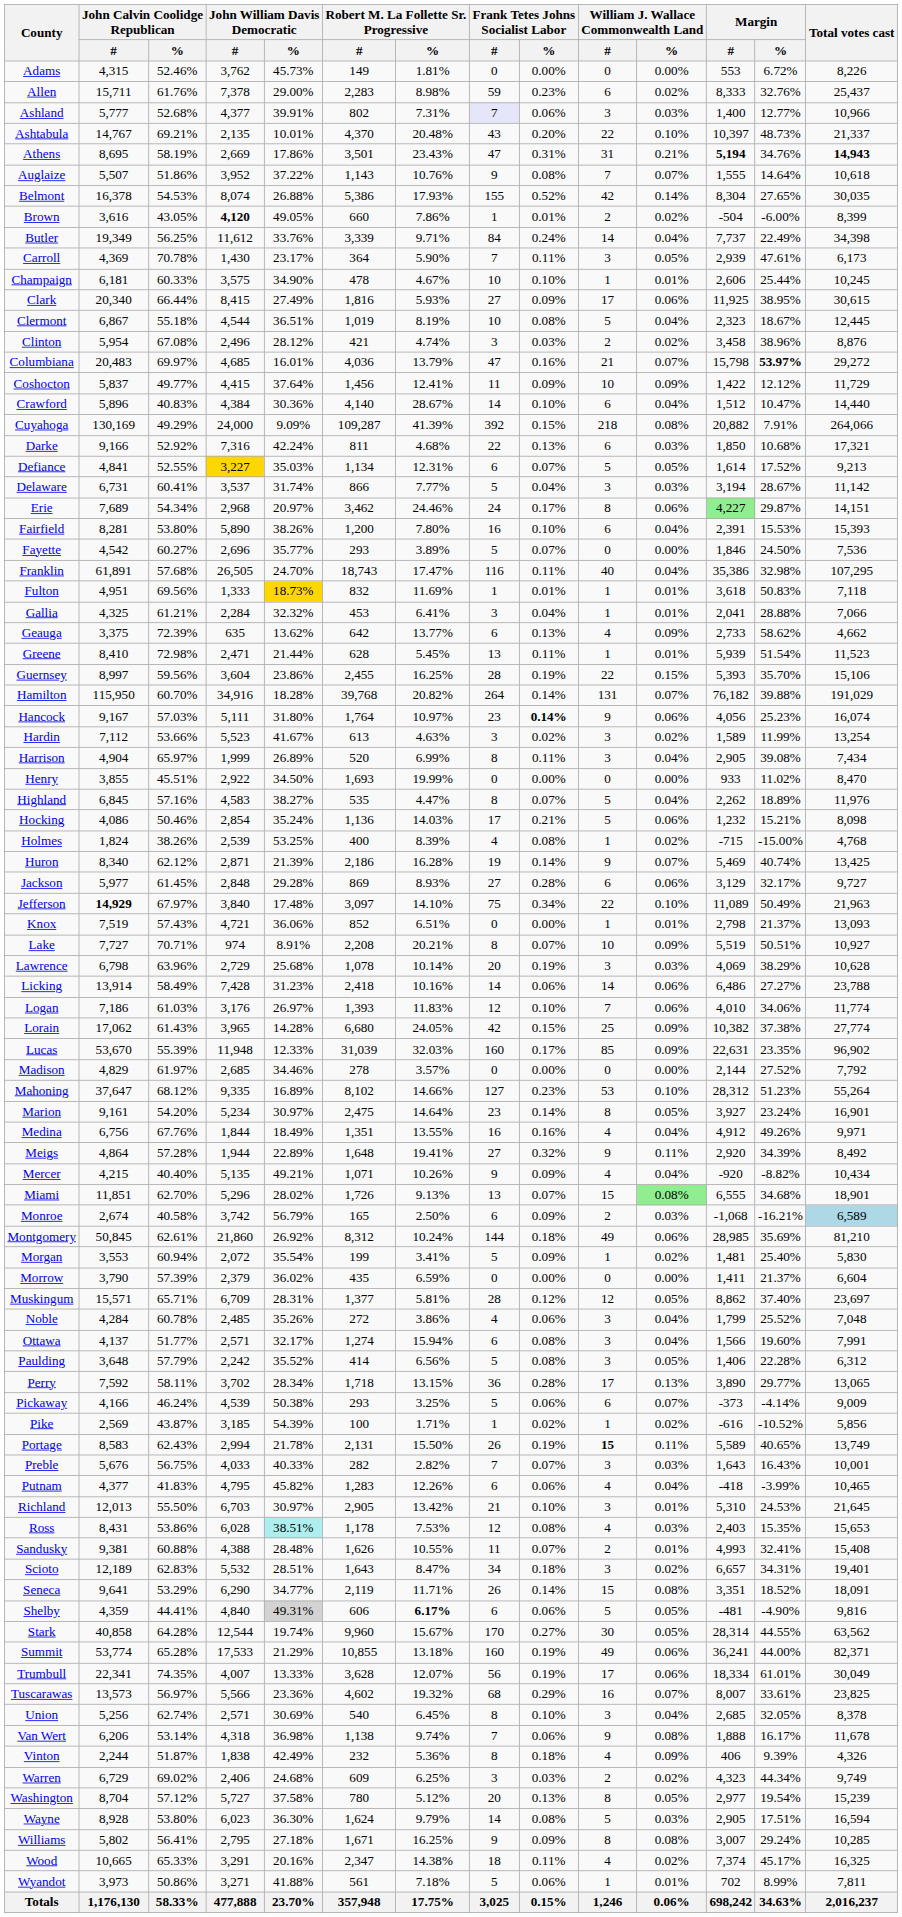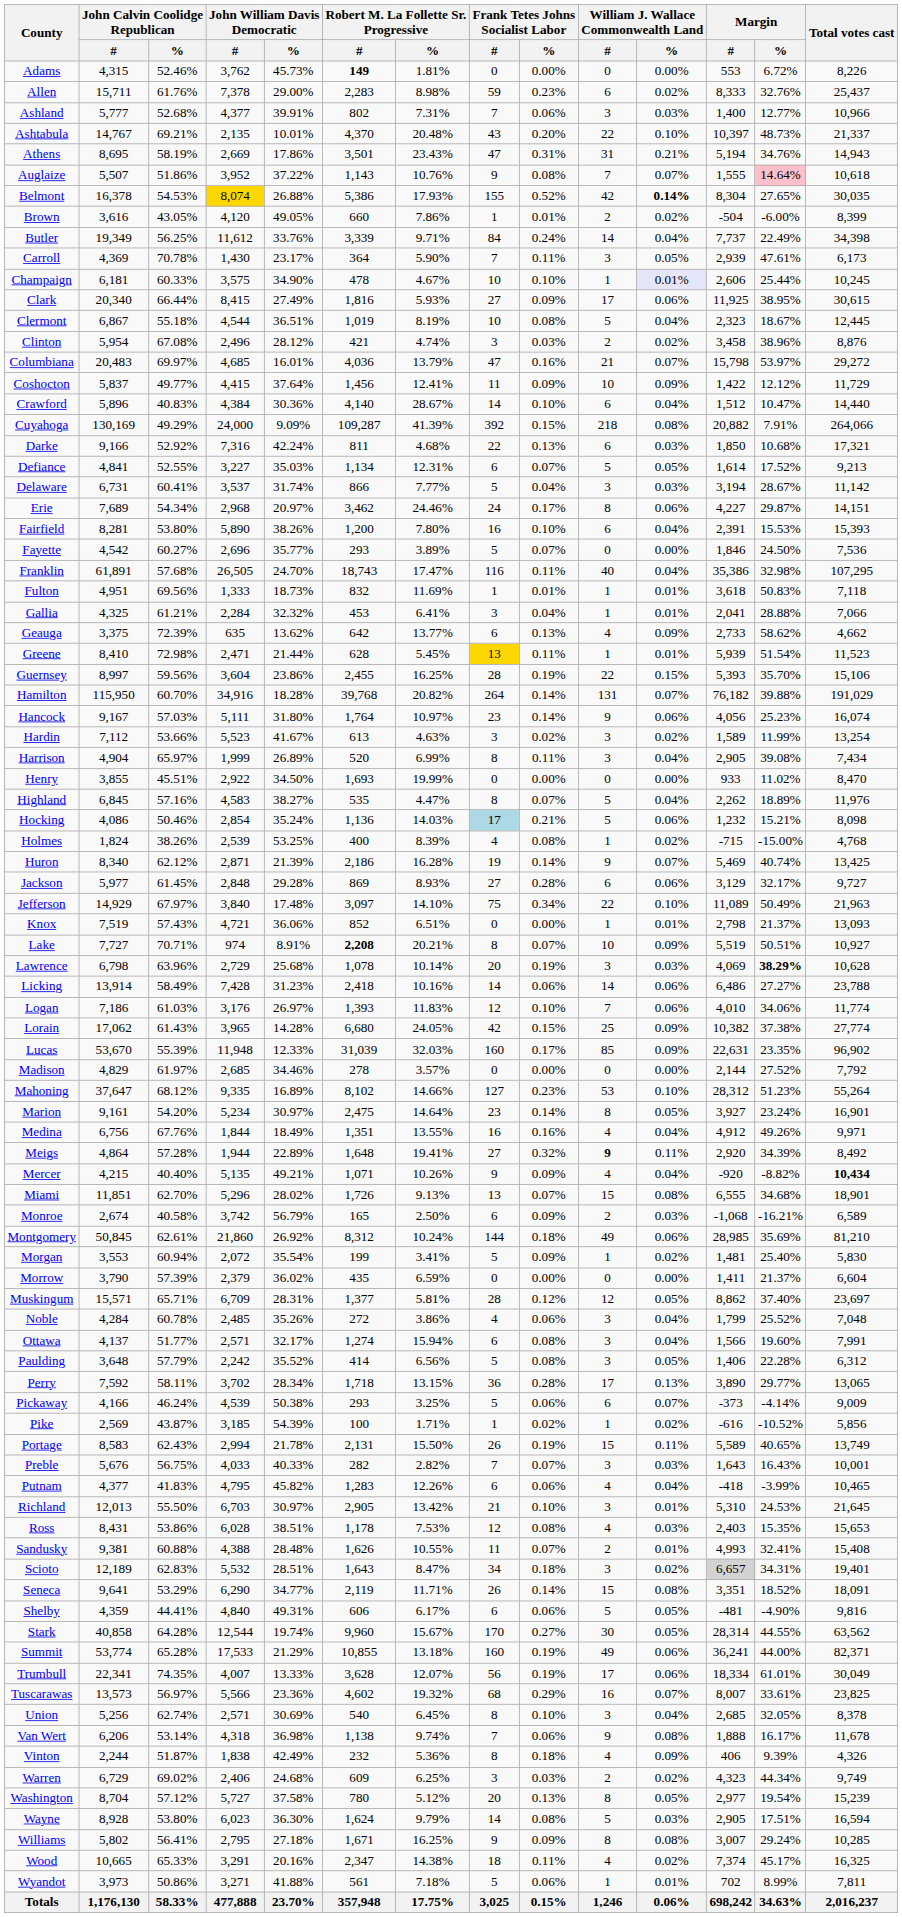Adams | Robert M. La Follette Sr. Progressive / #: normal -> bold
Ashland | Frank Tetes Johns Socialist Labor / #: lavender background -> no background
Athens | Margin / #: bold -> normal
Athens | Total votes cast: bold -> normal
Auglaize | Margin / %: no background -> pink background
Belmont | John William Davis Democratic / #: no background -> gold background
Belmont | William J. Wallace Commonwealth Land / %: normal -> bold
Brown | John William Davis Democratic / #: bold -> normal
Champaign | William J. Wallace Commonwealth Land / %: no background -> lavender background
Columbiana | Margin / %: bold -> normal
Defiance | John William Davis Democratic / #: gold background -> no background
Erie | Margin / #: lightgreen background -> no background
Fulton | John William Davis Democratic / %: gold background -> no background
Greene | Frank Tetes Johns Socialist Labor / #: no background -> gold background
Hancock | Frank Tetes Johns Socialist Labor / %: bold -> normal
Hocking | Frank Tetes Johns Socialist Labor / #: no background -> lightblue background
Jefferson | John Calvin Coolidge Republican / #: bold -> normal
Lake | Robert M. La Follette Sr. Progressive / #: normal -> bold
Lawrence | Margin / %: normal -> bold
Meigs | William J. Wallace Commonwealth Land / #: normal -> bold
Mercer | Total votes cast: normal -> bold
Miami | William J. Wallace Commonwealth Land / %: lightgreen background -> no background
Monroe | Total votes cast: lightblue background -> no background
Portage | William J. Wallace Commonwealth Land / #: bold -> normal
Ross | John William Davis Democratic / %: paleturquoise background -> no background
Scioto | Margin / #: no background -> lightgrey background
Shelby | John William Davis Democratic / %: lightgrey background -> no background
Shelby | Robert M. La Follette Sr. Progressive / %: bold -> normal
